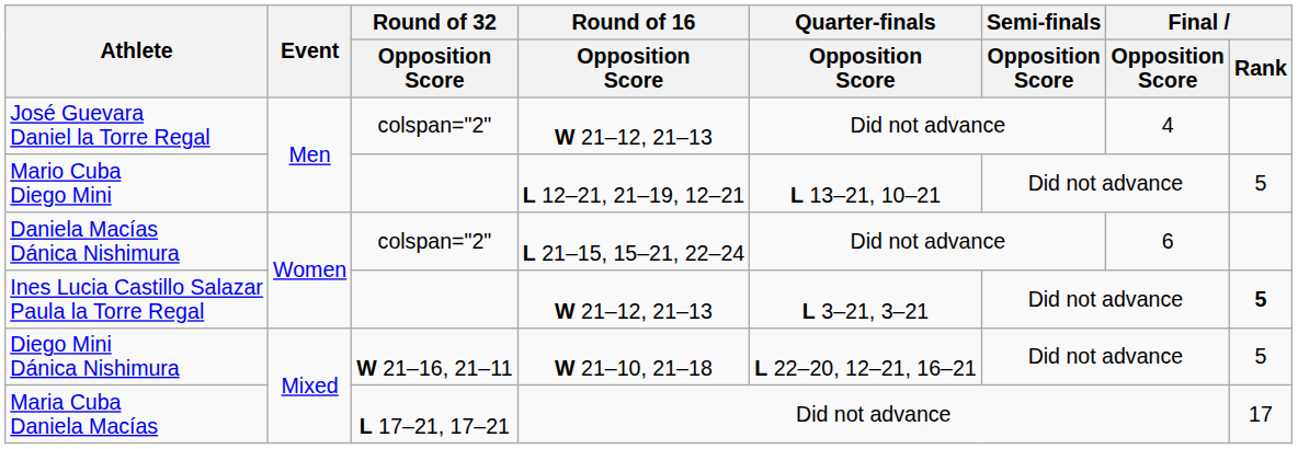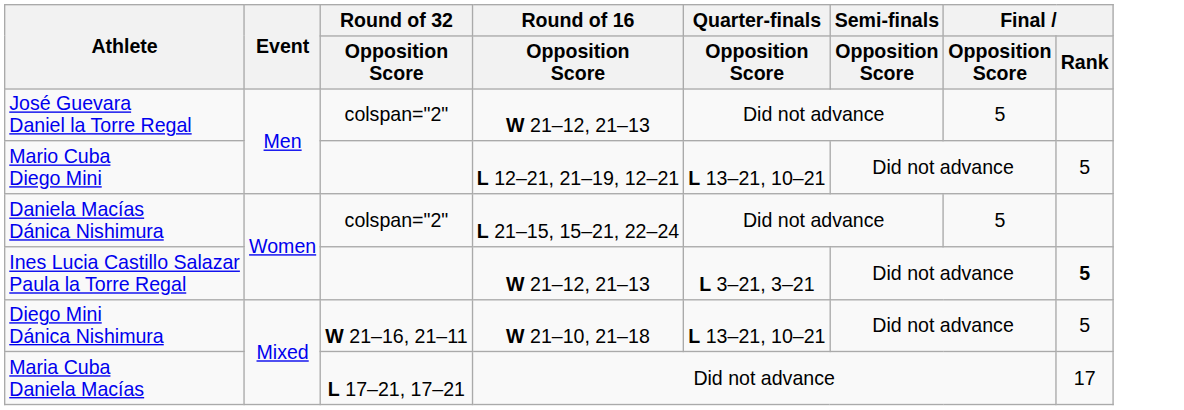José Guevara Daniel la Torre Regal | Final / Opposition Score: 4 -> 5
Daniela Macías Dánica Nishimura | Final / Opposition Score: 6 -> 5
Diego Mini Dánica Nishimura | Quarter-finals / Opposition Score: L 22–20, 12–21, 16–21 -> L 13–21, 10–21
